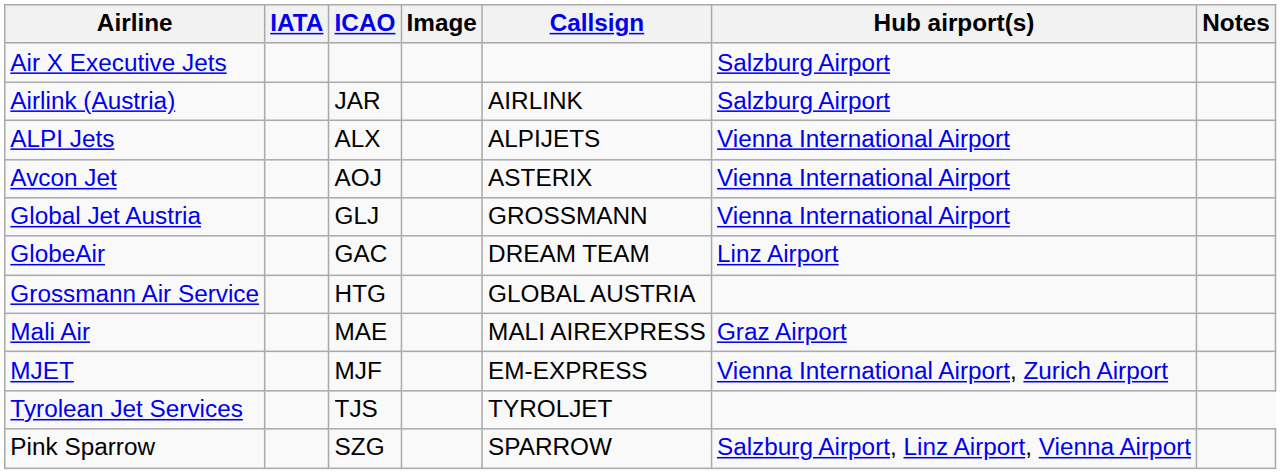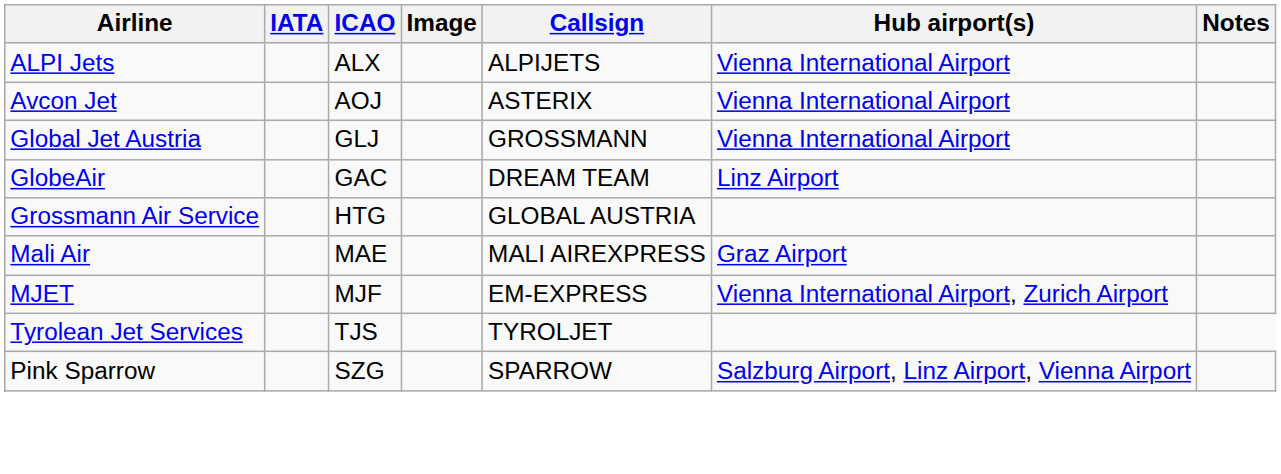- row: Air X Executive Jets | Salzburg Airport
- row: Airlink (Austria) | JAR | AIRLINK | Salzburg Airport
